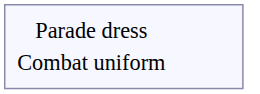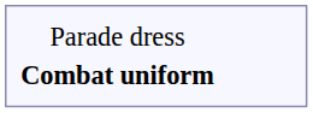Combat uniform | column 1: normal -> bold
